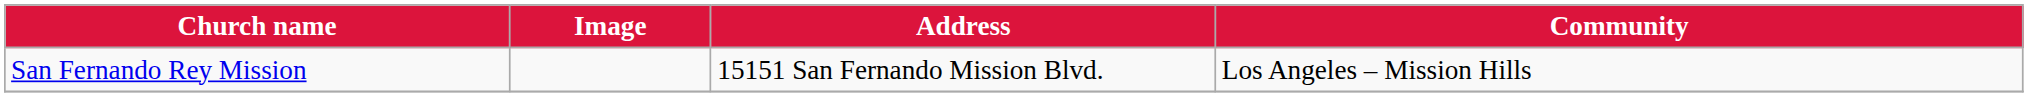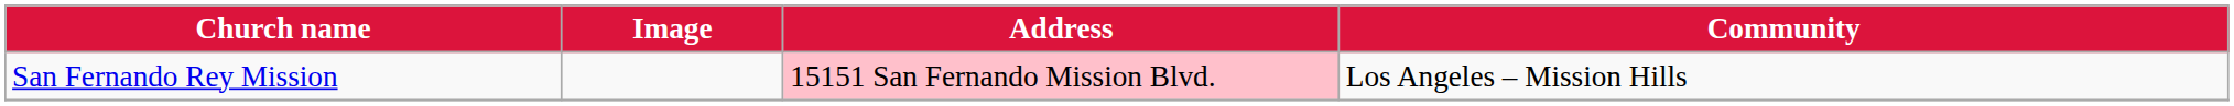San Fernando Rey Mission | Address: no background -> pink background
